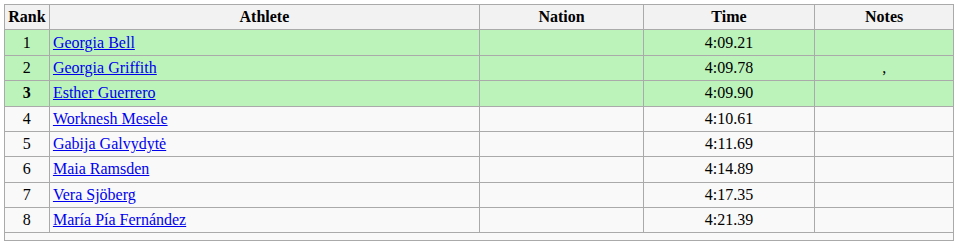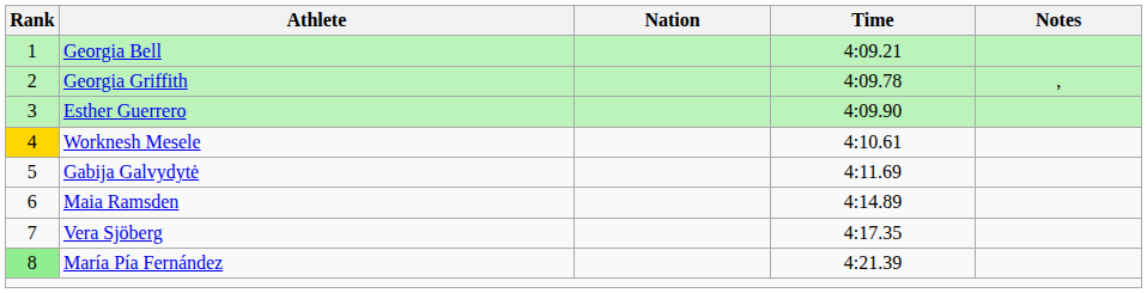Esther Guerrero | Rank: bold -> normal
Worknesh Mesele | Rank: no background -> gold background
María Pía Fernández | Rank: no background -> lightgreen background
